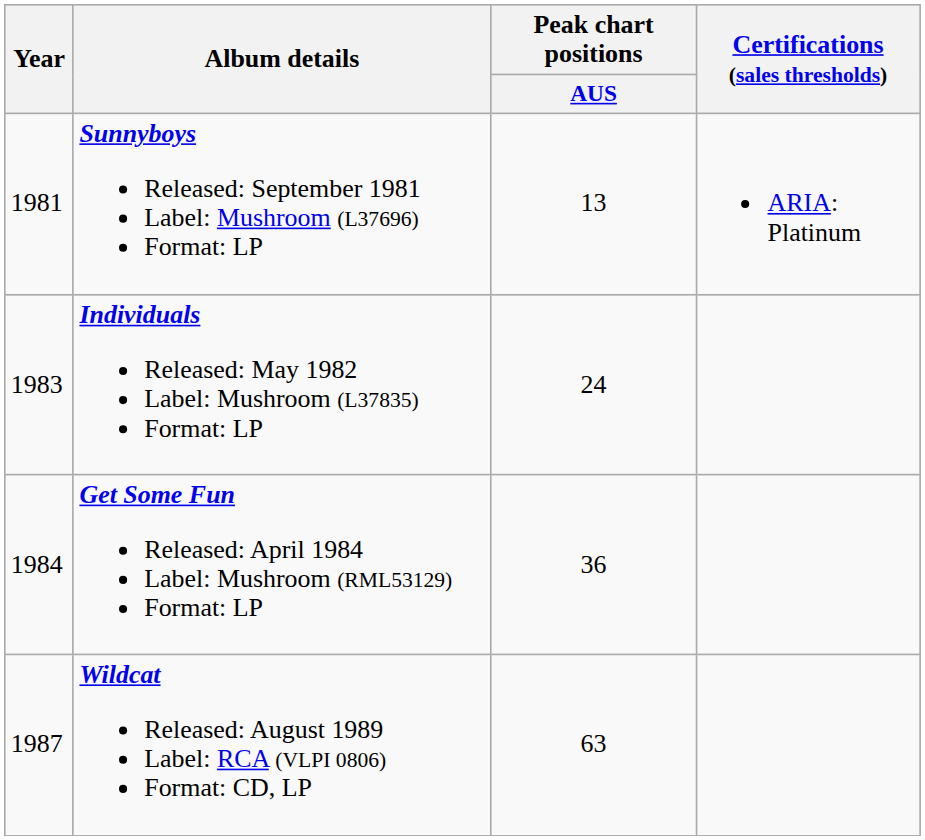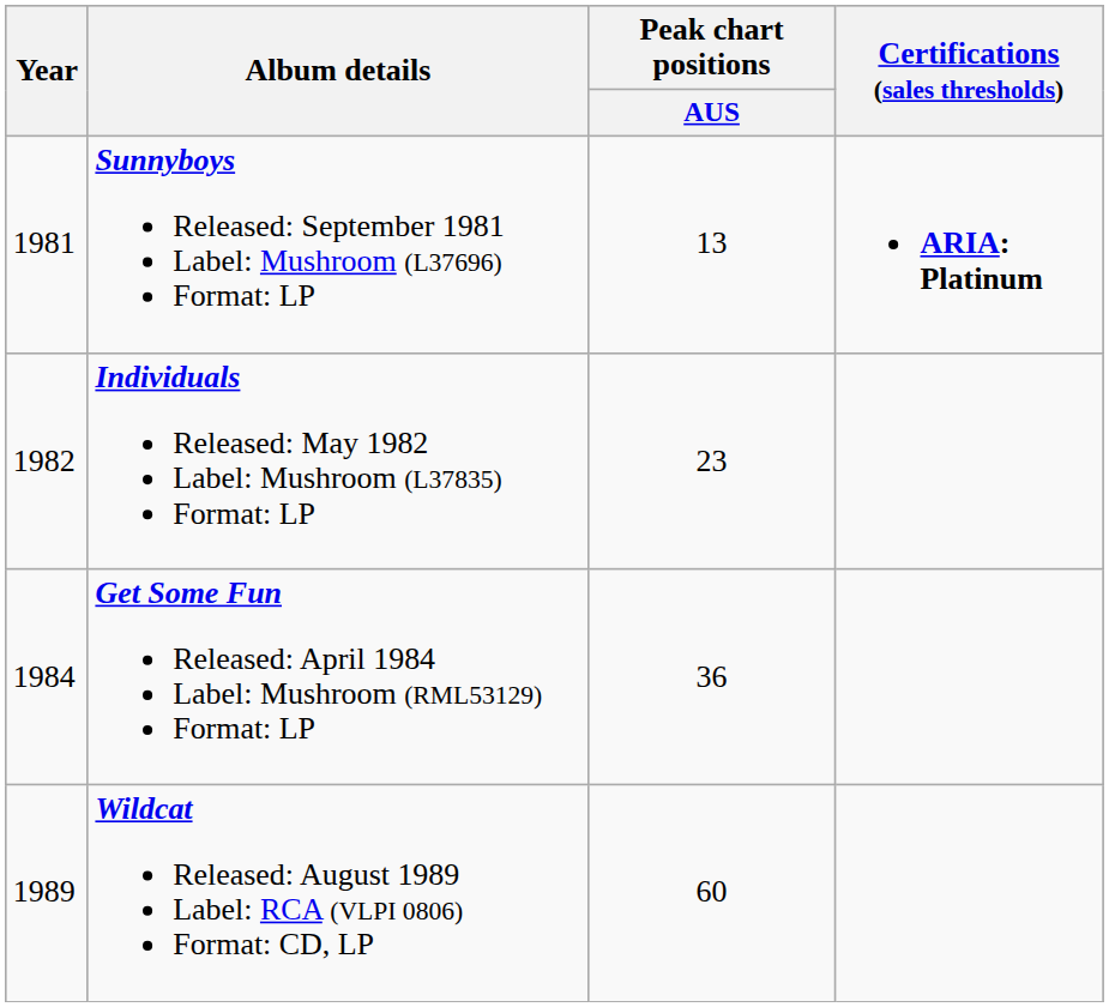row 3 | Certifications (sales thresholds): normal -> bold
row 4 | Year: 1983 -> 1982
row 4 | Peak chart positions / AUS: 24 -> 23
row 6 | Year: 1987 -> 1989
row 6 | Peak chart positions / AUS: 63 -> 60
